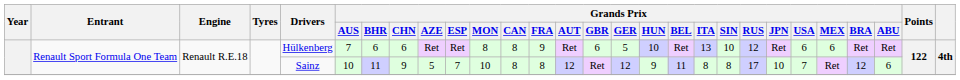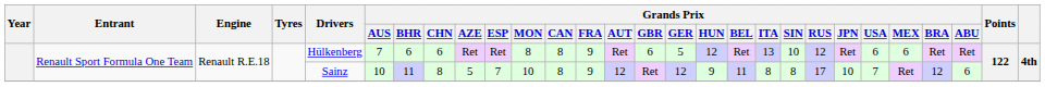row 3 | Grands Prix / HUN: 10 -> 12
row 4 | Grands Prix / CHN: 9 -> 8
row 4 | Grands Prix / FRA: 8 -> 9
